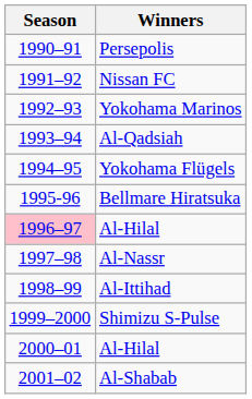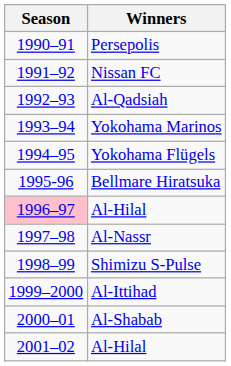row 4 | Winners: Yokohama Marinos -> Al-Qadsiah
row 5 | Winners: Al-Qadsiah -> Yokohama Marinos
row 10 | Winners: Al-Ittihad -> Shimizu S-Pulse
row 11 | Winners: Shimizu S-Pulse -> Al-Ittihad
row 12 | Winners: Al-Hilal -> Al-Shabab
row 13 | Winners: Al-Shabab -> Al-Hilal
